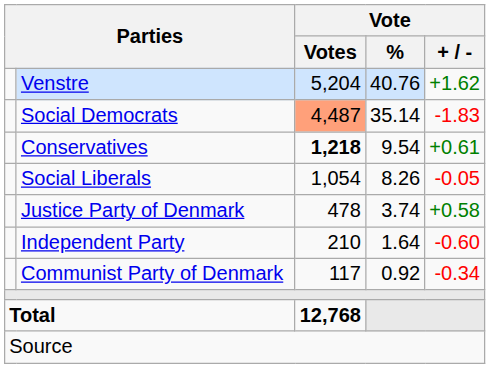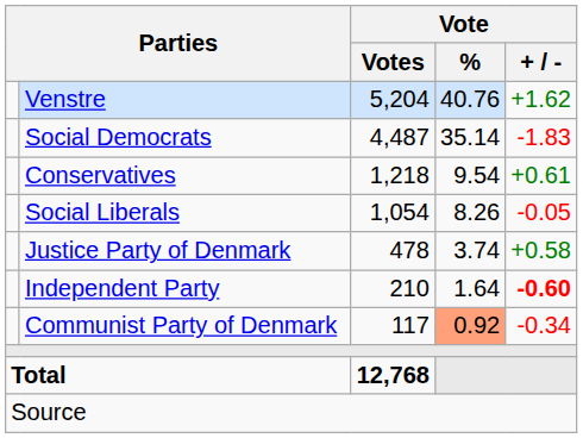Social Democrats | Vote / Votes: lightsalmon background -> no background
Conservatives | Vote / Votes: bold -> normal
Independent Party | Vote / + / -: normal -> bold
Communist Party of Denmark | Vote / %: no background -> lightsalmon background
